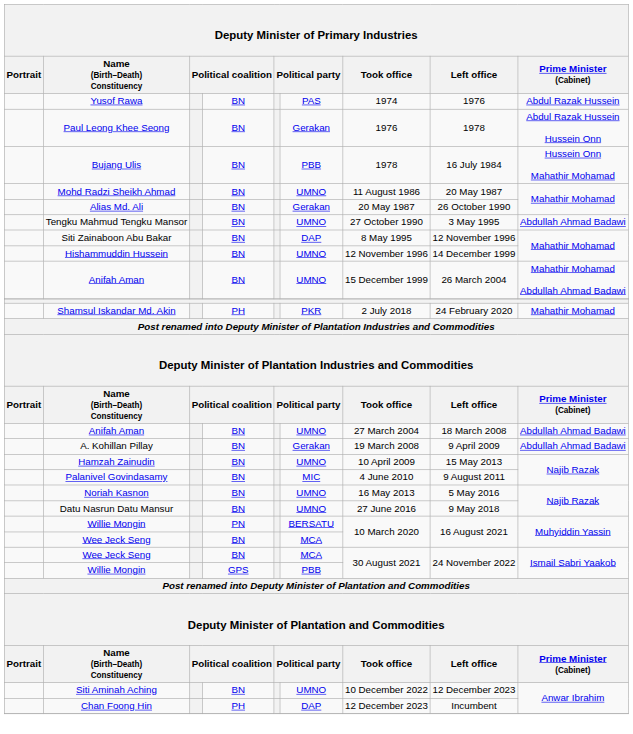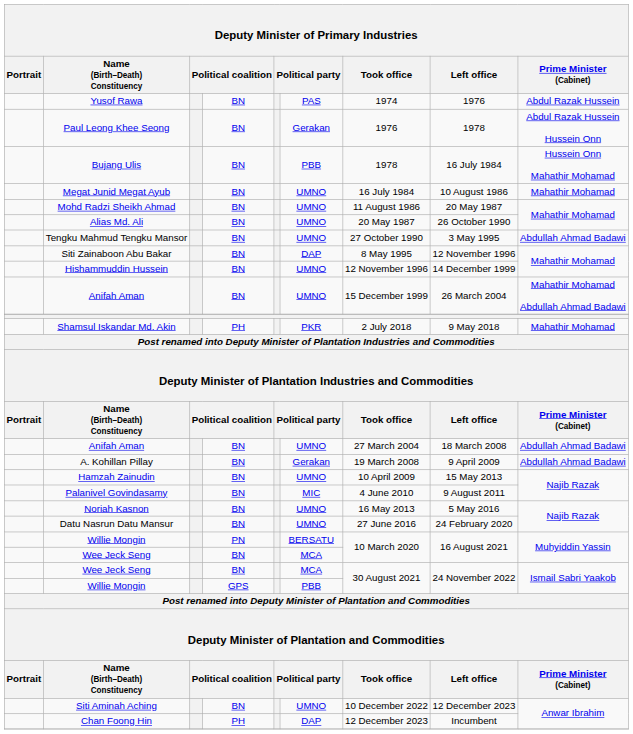+ row: Megat Junid Megat Ayub | BN | UMNO | 16 July 1984 | 10 August 1986 | Mahathir Mohamad
Alias Md. Ali | column 6: Gerakan -> UMNO
Shamsul Iskandar Md. Akin | Left office: 24 February 2020 -> 9 May 2018
Datu Nasrun Datu Mansur | Left office: 9 May 2018 -> 24 February 2020
